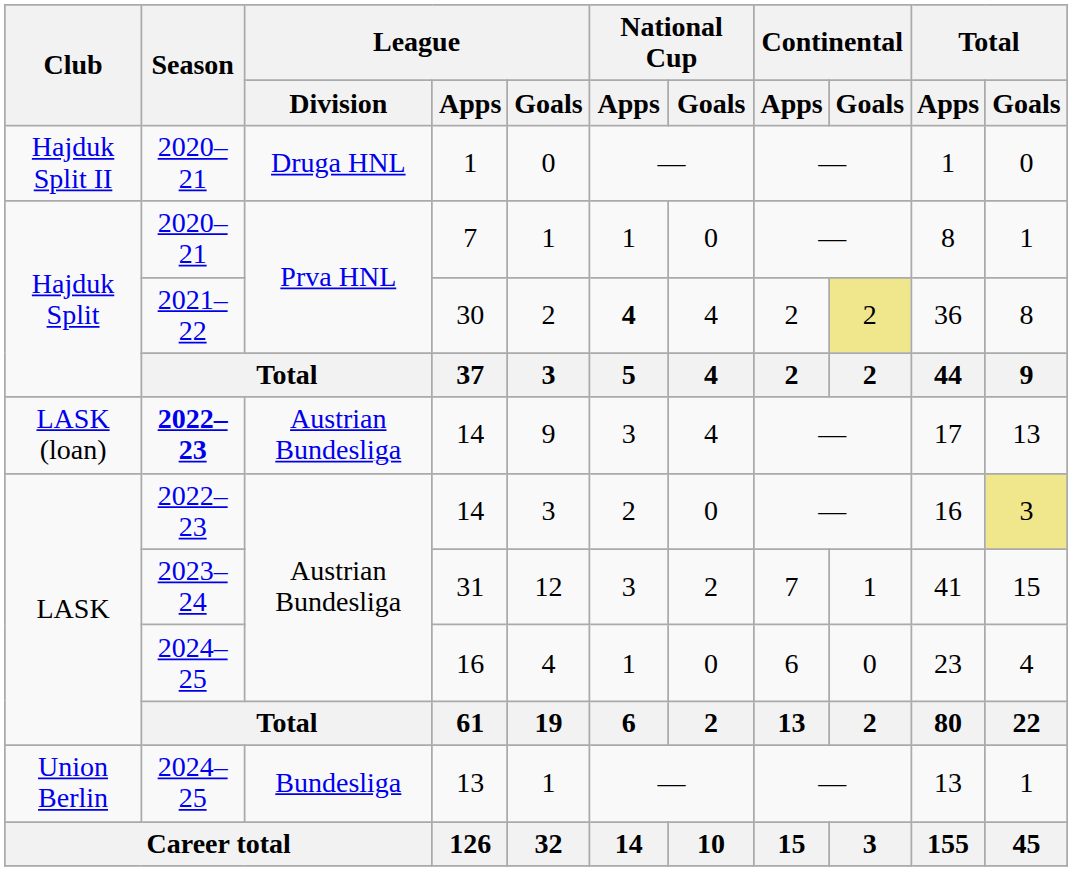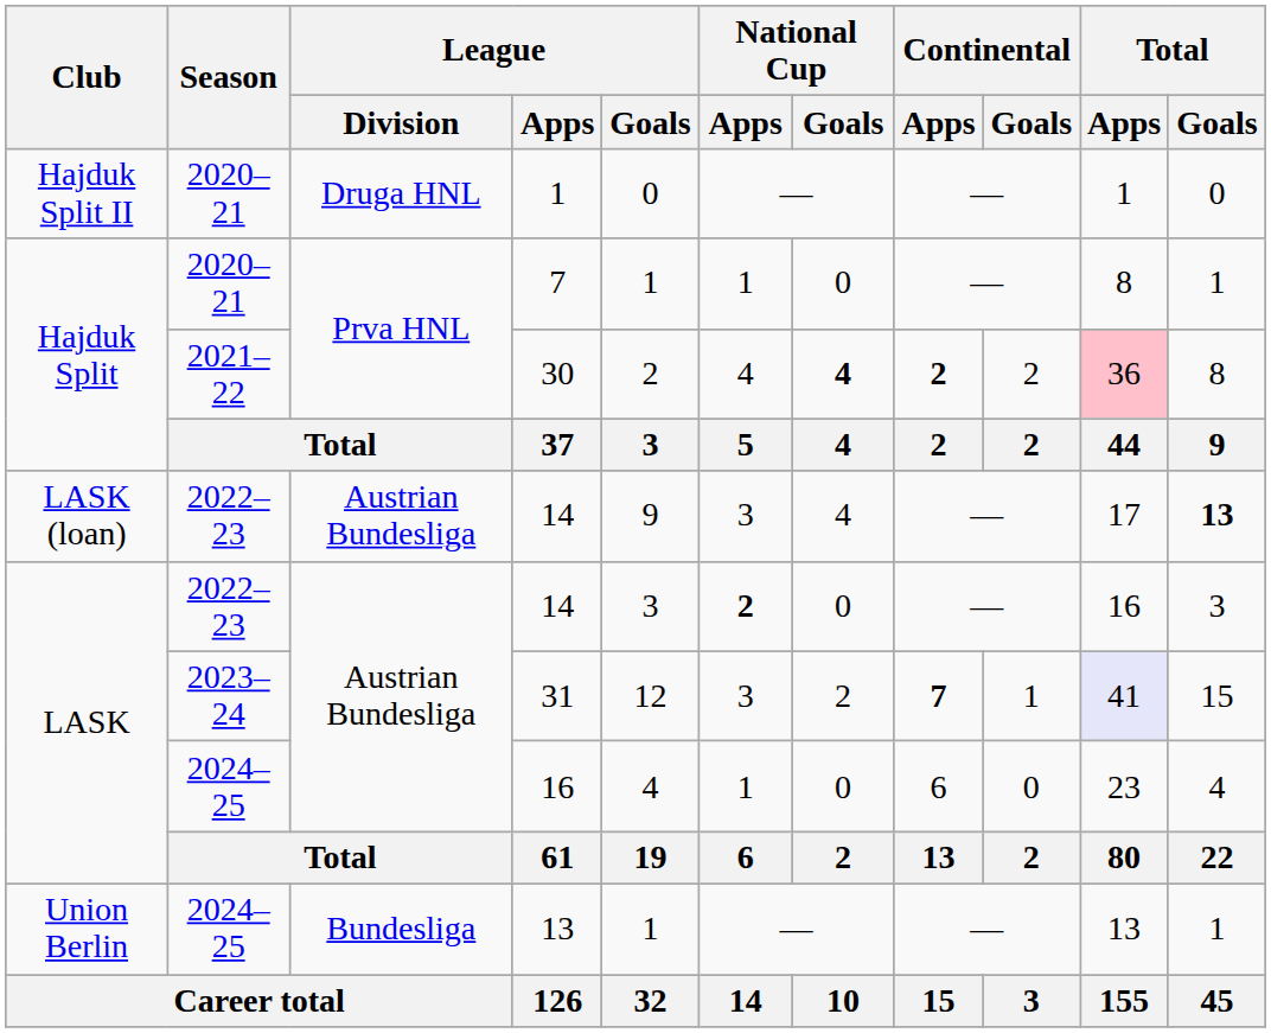30 | National Cup / Apps: bold -> normal
30 | National Cup / Goals: normal -> bold
30 | Continental / Apps: normal -> bold
30 | Continental / Goals: khaki background -> no background
30 | Total / Apps: no background -> pink background
LASK (loan) / 14 | Season: bold -> normal
LASK (loan) / 14 | Total / Goals: normal -> bold
LASK / 14 | National Cup / Apps: normal -> bold
LASK / 14 | Total / Goals: khaki background -> no background
31 | Continental / Apps: normal -> bold
31 | Total / Apps: no background -> lavender background
